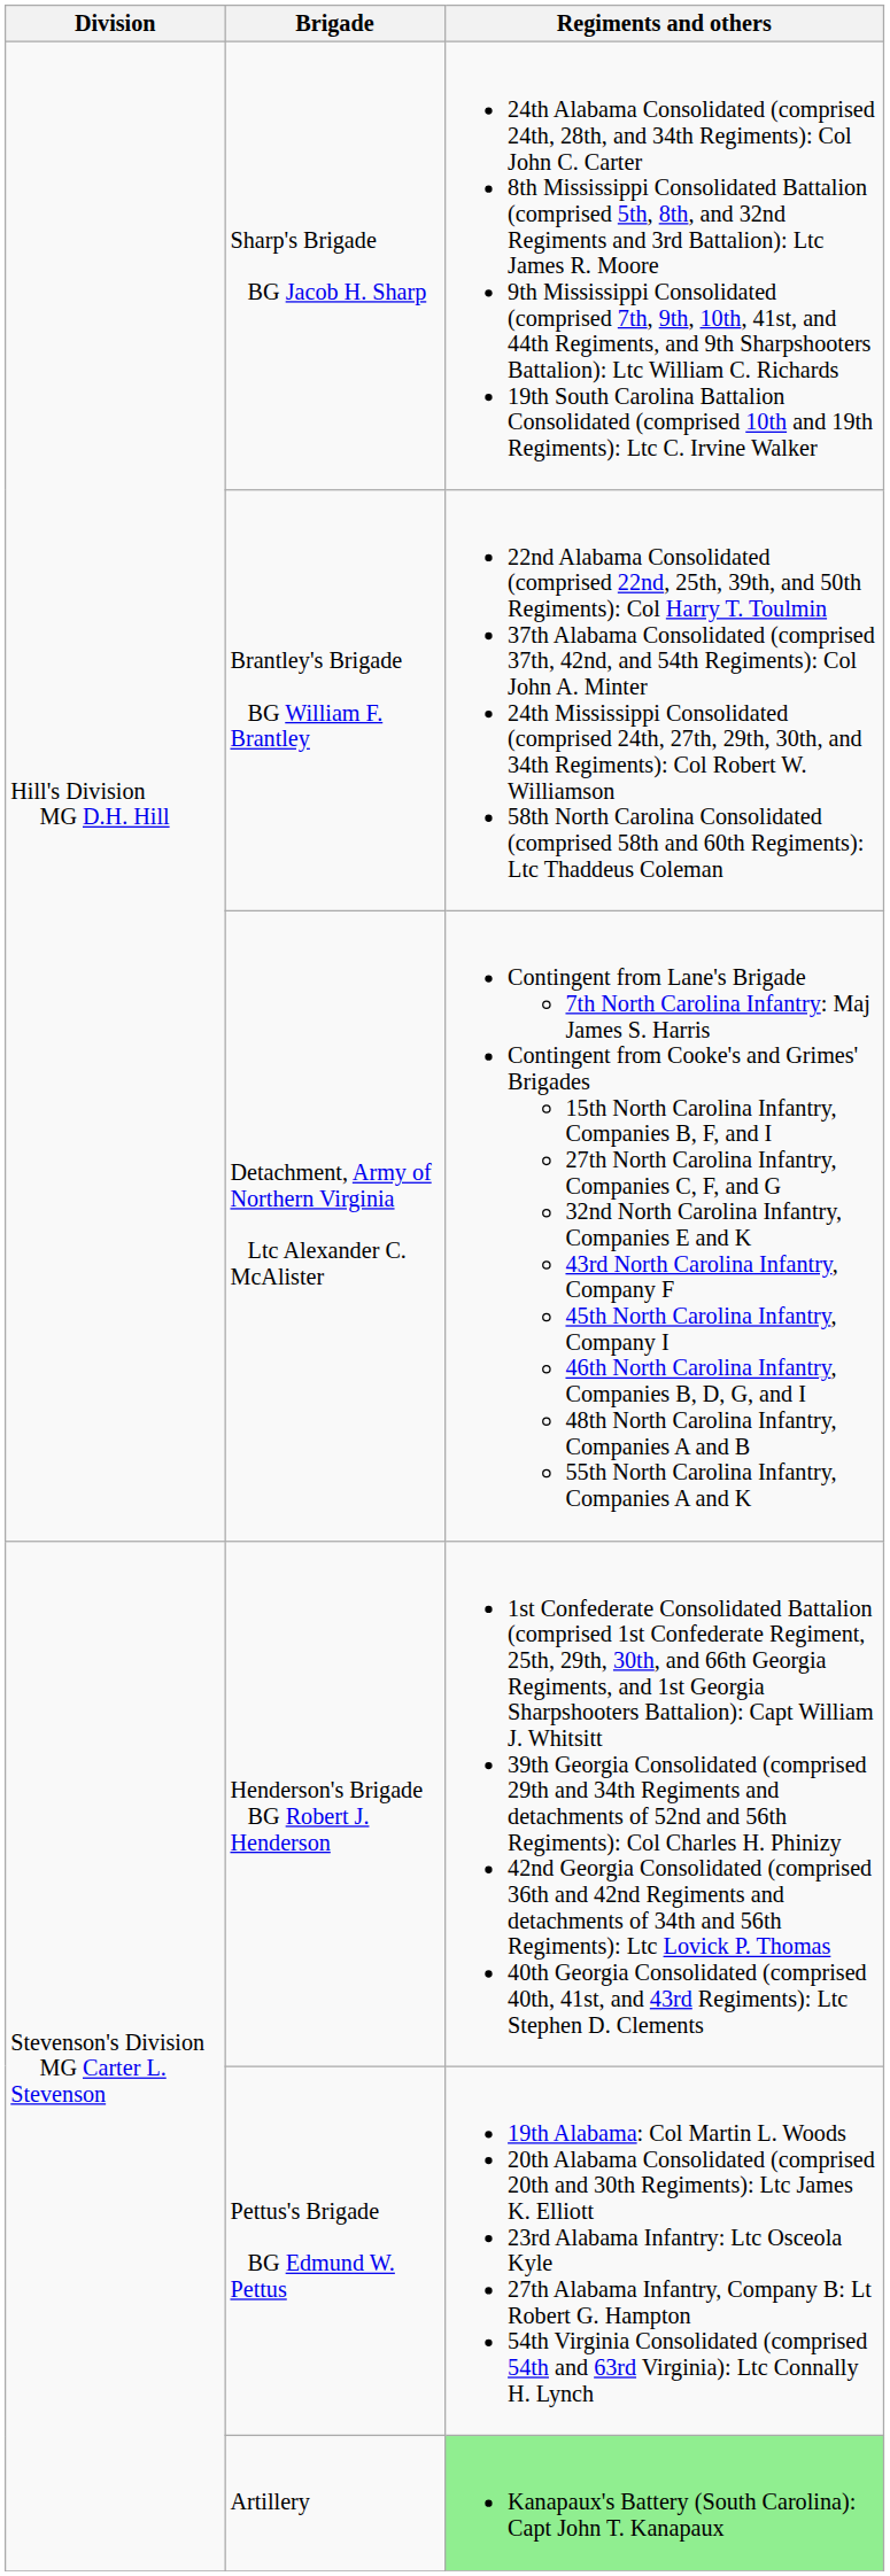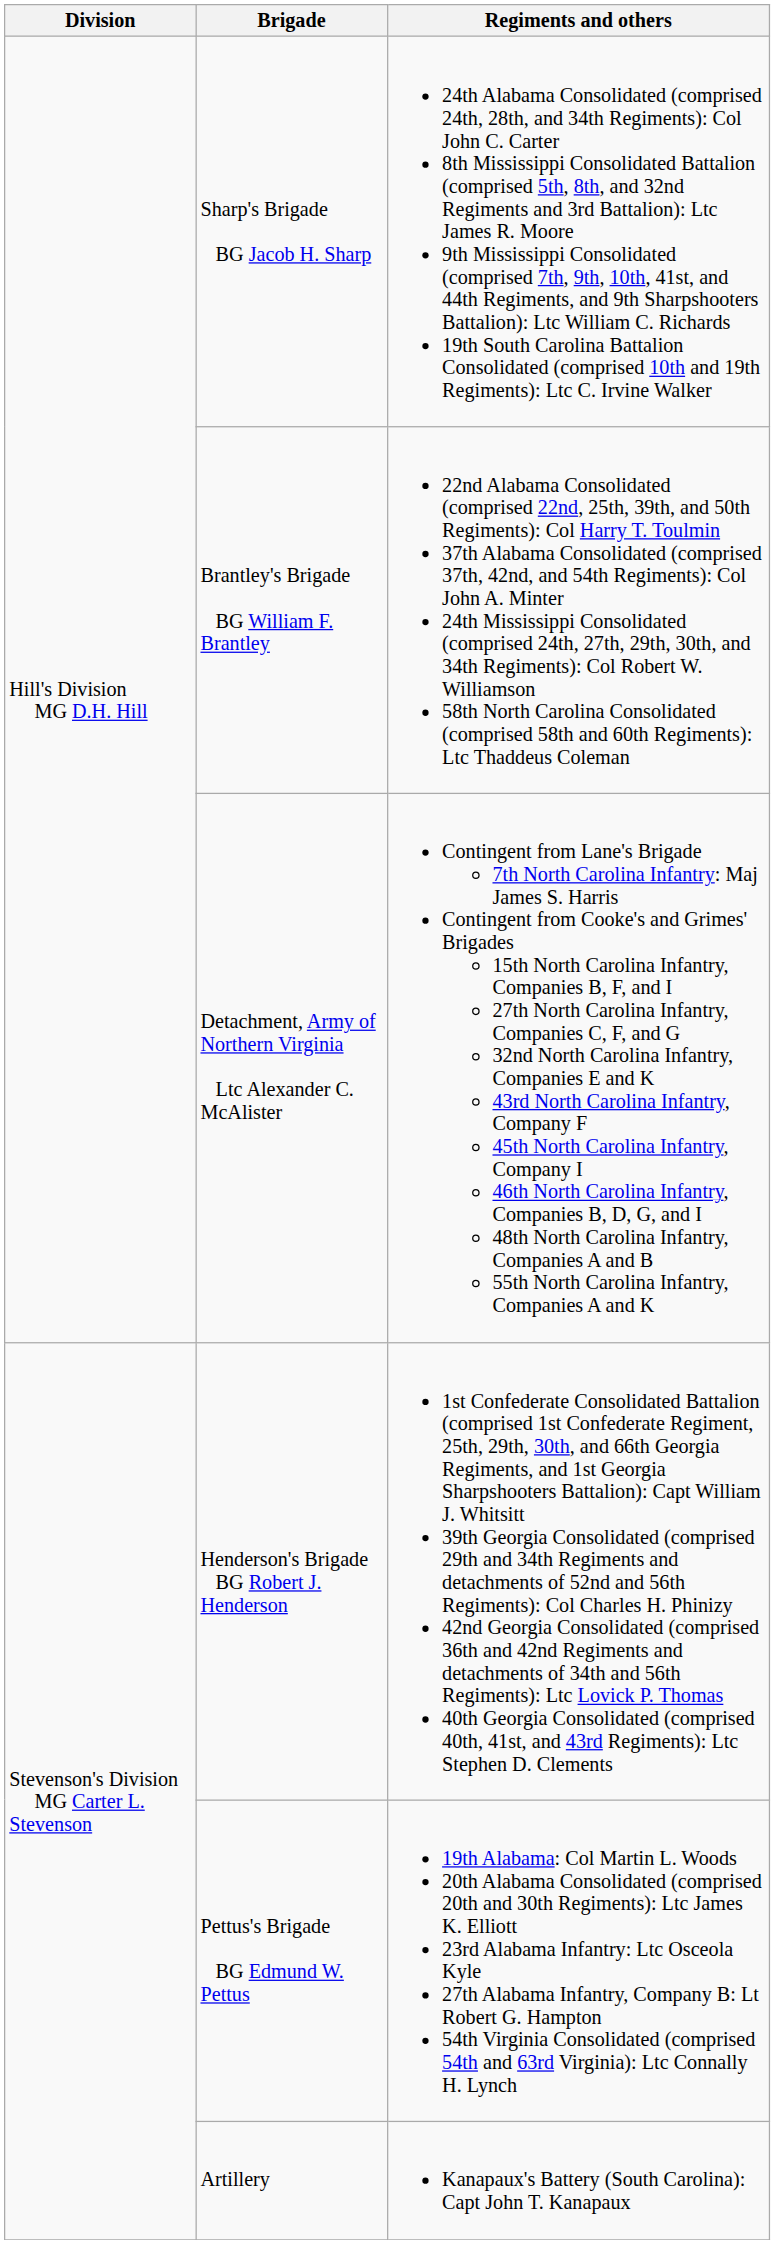Artillery | Regiments and others: lightgreen background -> no background
